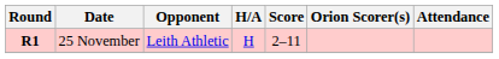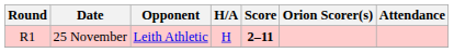25 November | Round: bold -> normal
25 November | Score: normal -> bold
